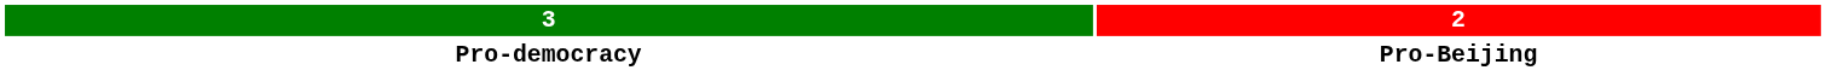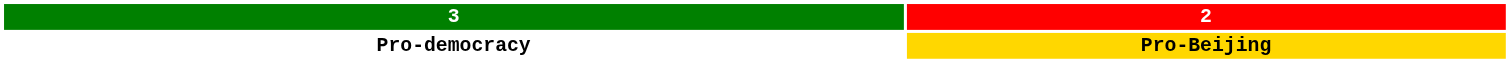Pro-democracy | 2: no background -> gold background
